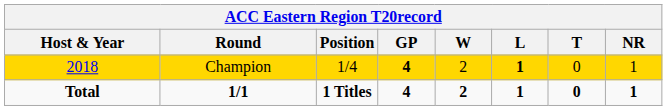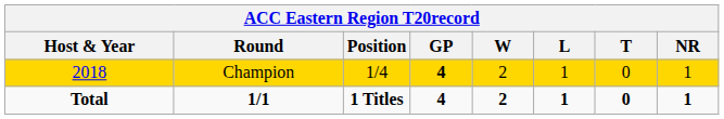2018 | L: bold -> normal
